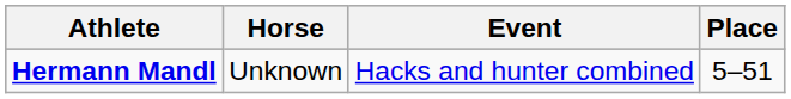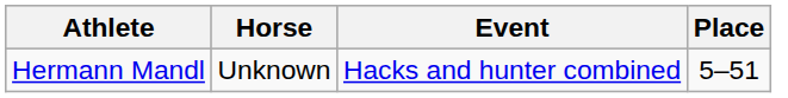row 2 | Athlete: bold -> normal
